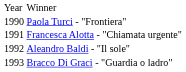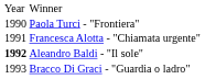Aleandro Baldi - "Il sole" | column 1: normal -> bold
